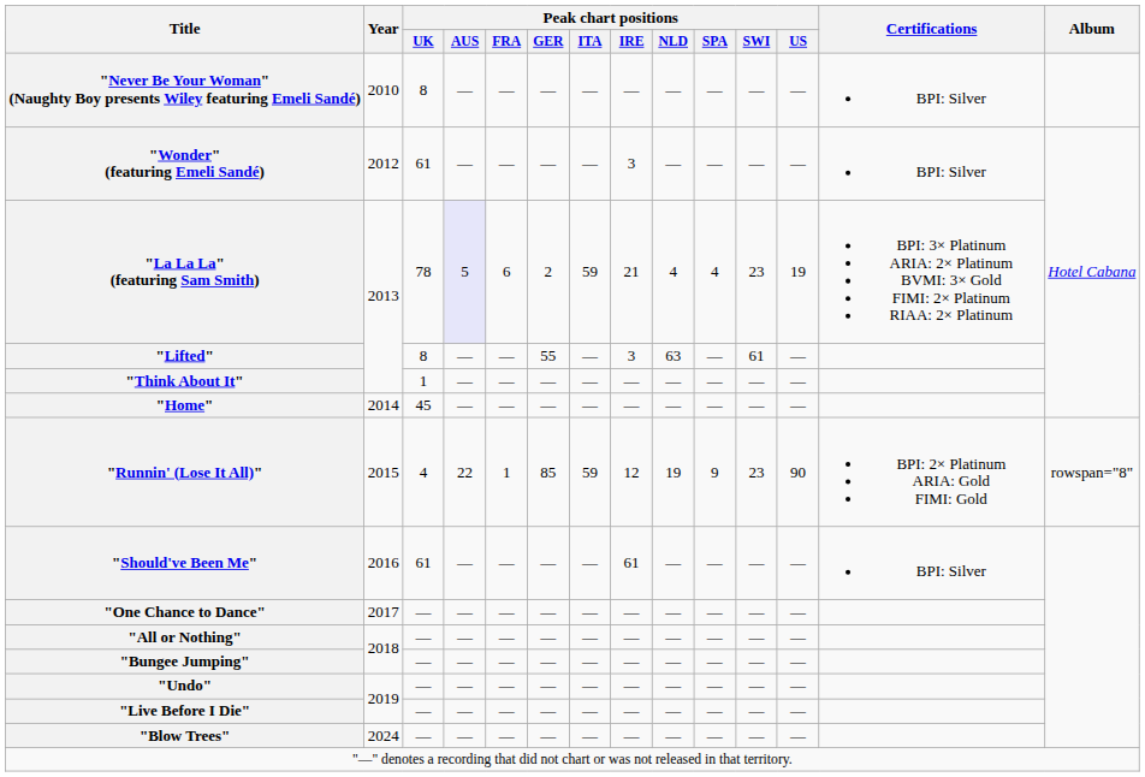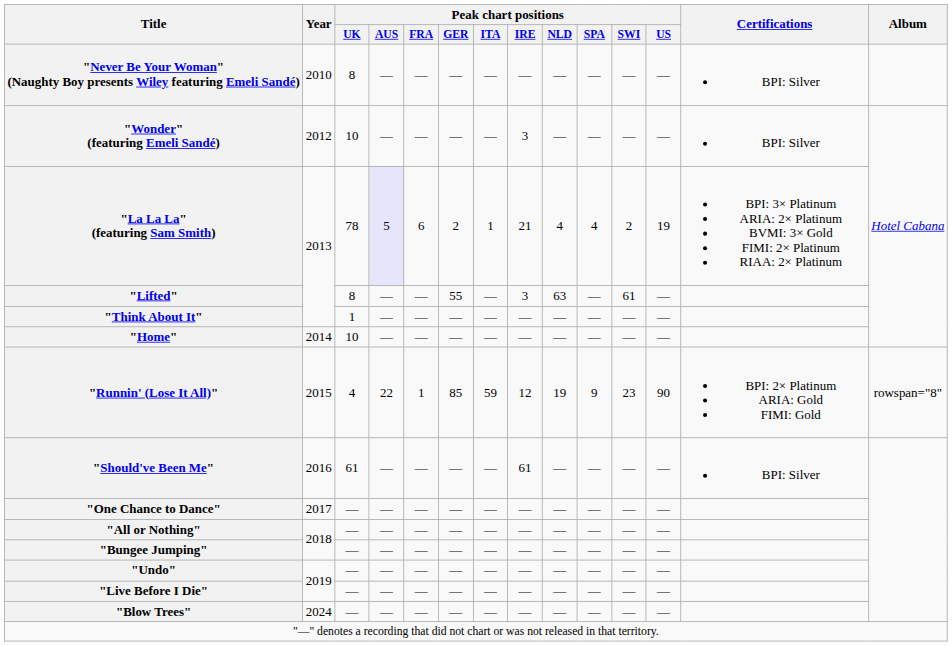"Wonder" (featuring Emeli Sandé) | Peak chart positions / UK: 61 -> 10
"La La La" (featuring Sam Smith) | Peak chart positions / ITA: 59 -> 1
"La La La" (featuring Sam Smith) | Peak chart positions / SWI: 23 -> 2
"Home" | Peak chart positions / UK: 45 -> 10
